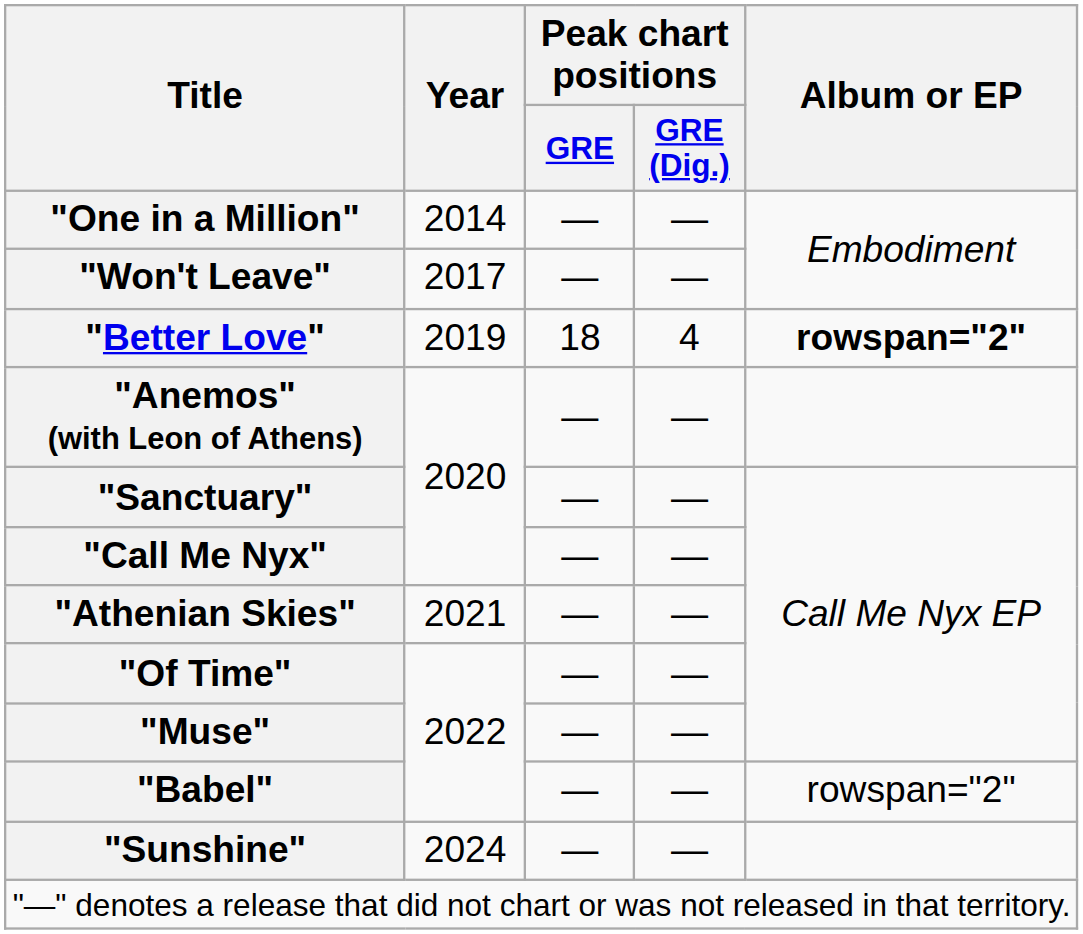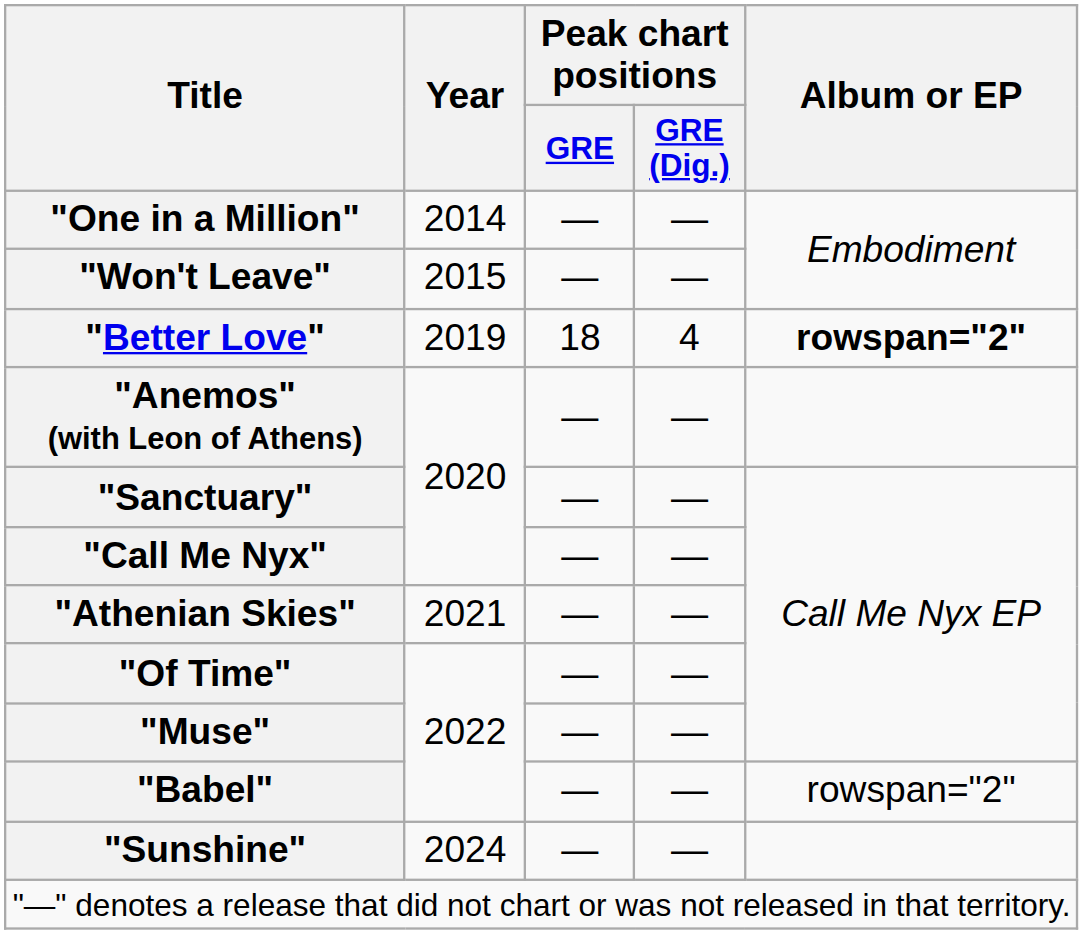"Won't Leave" | Year: 2017 -> 2015
